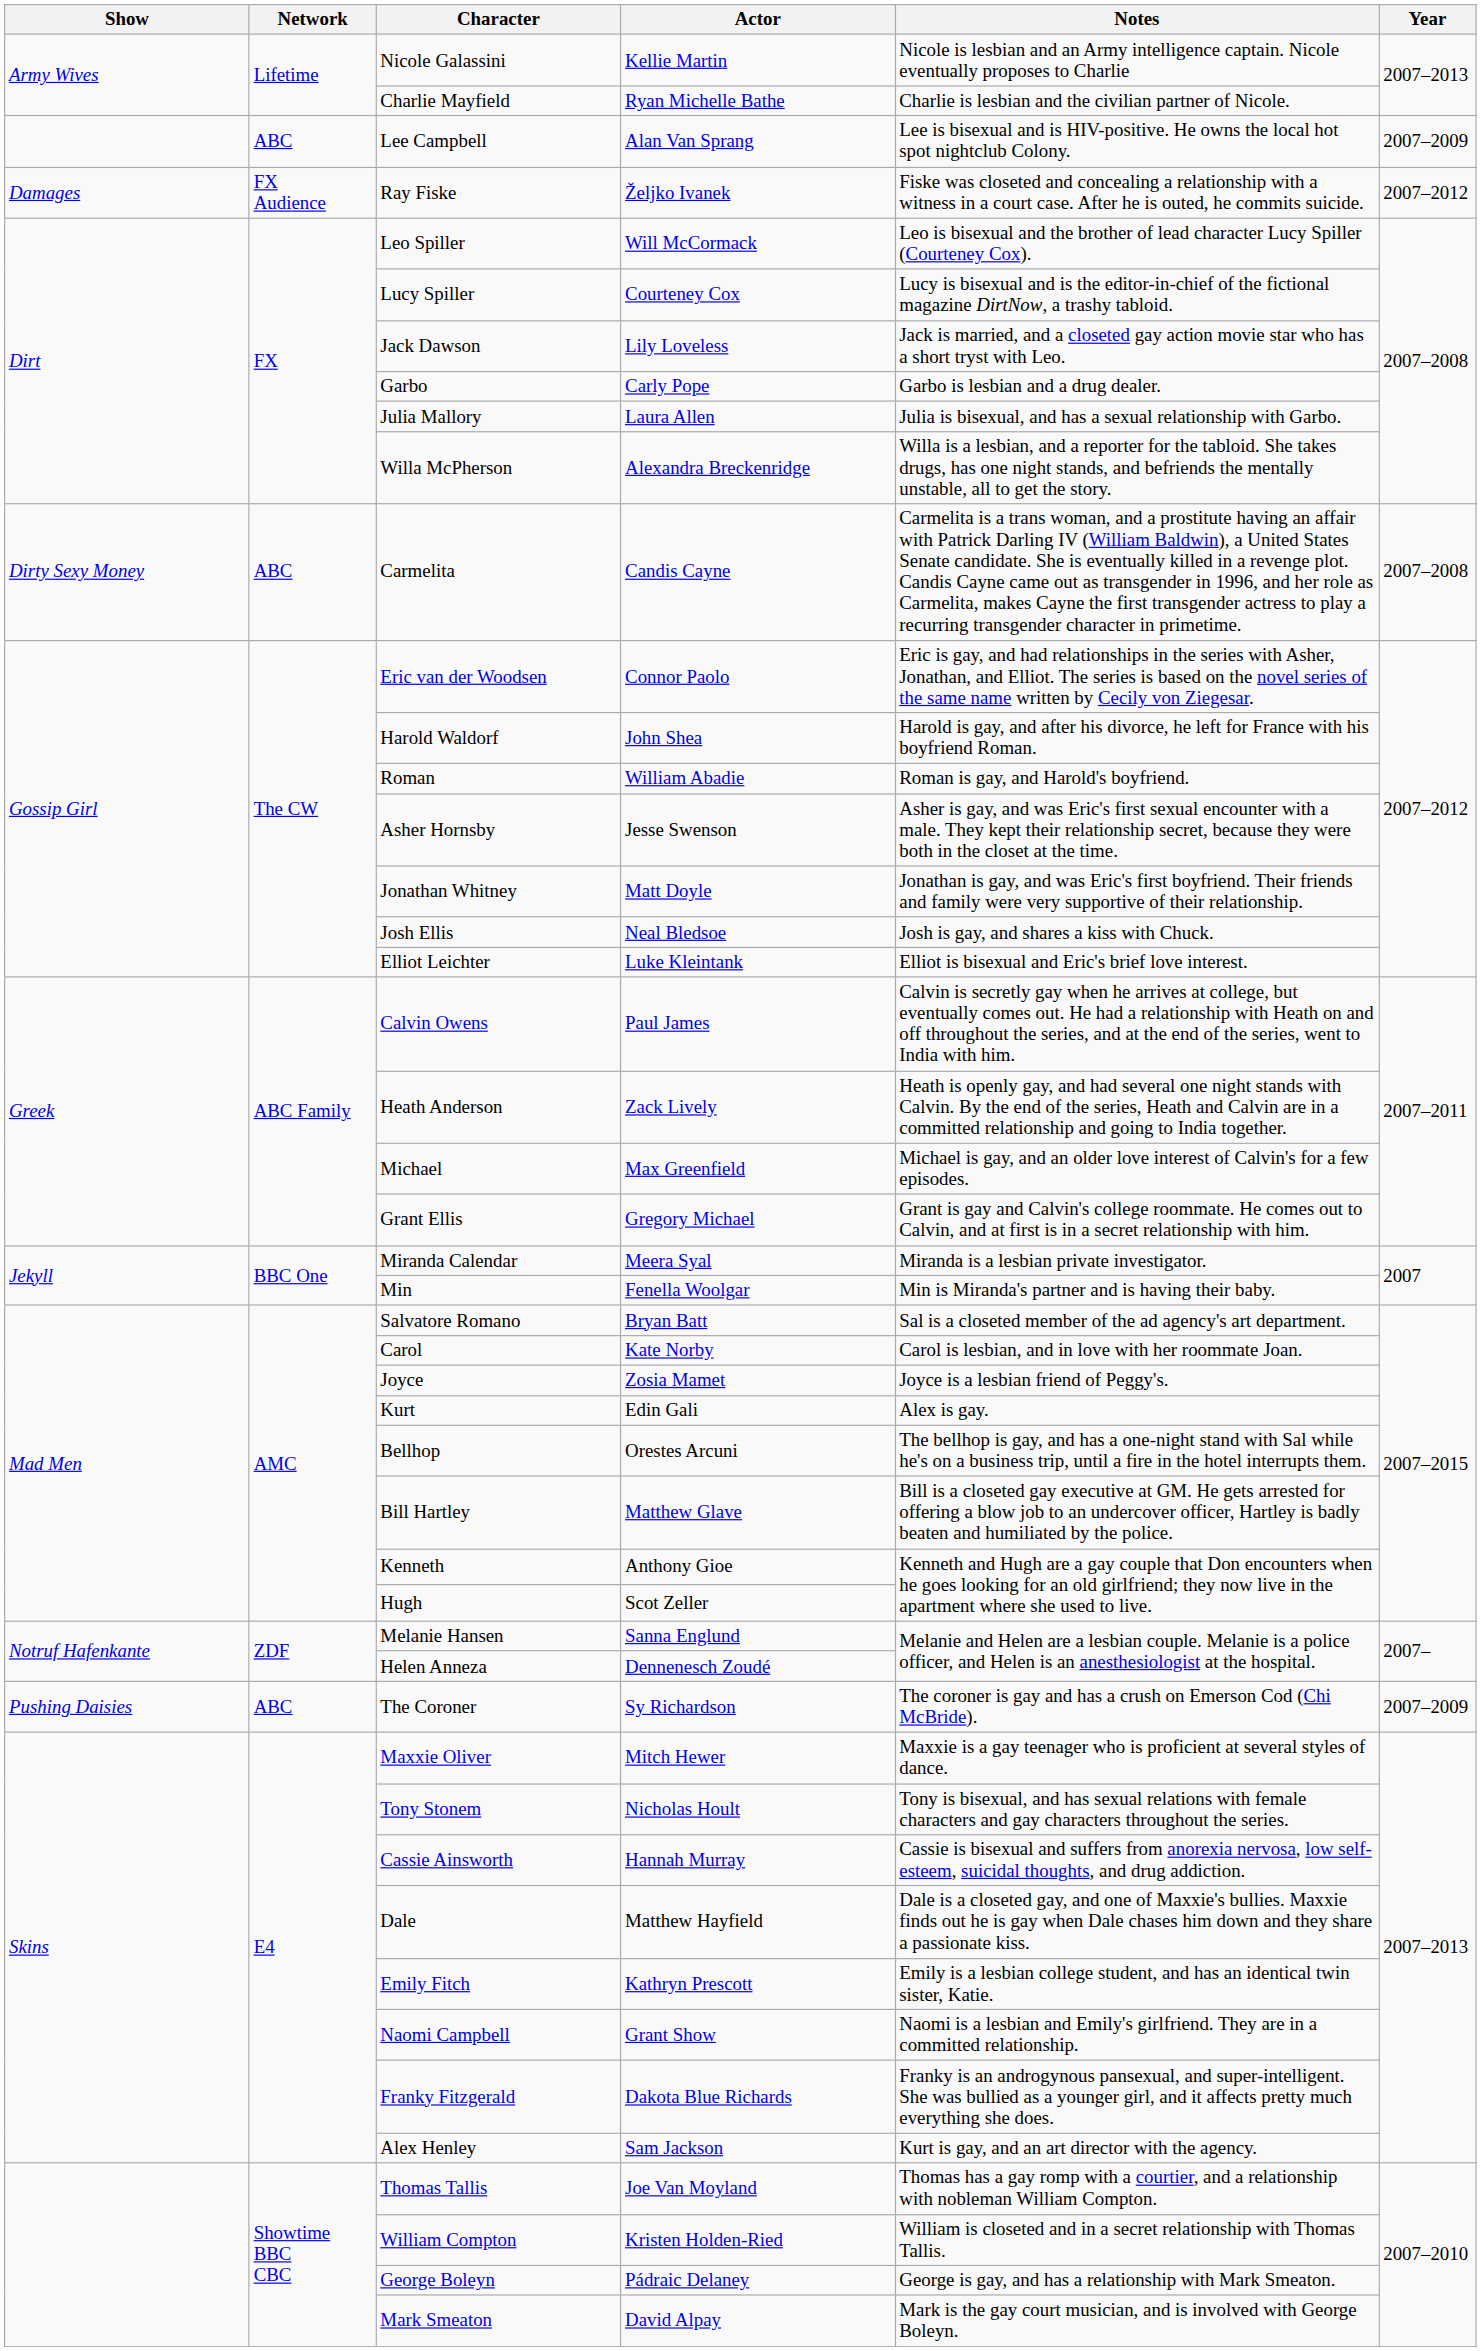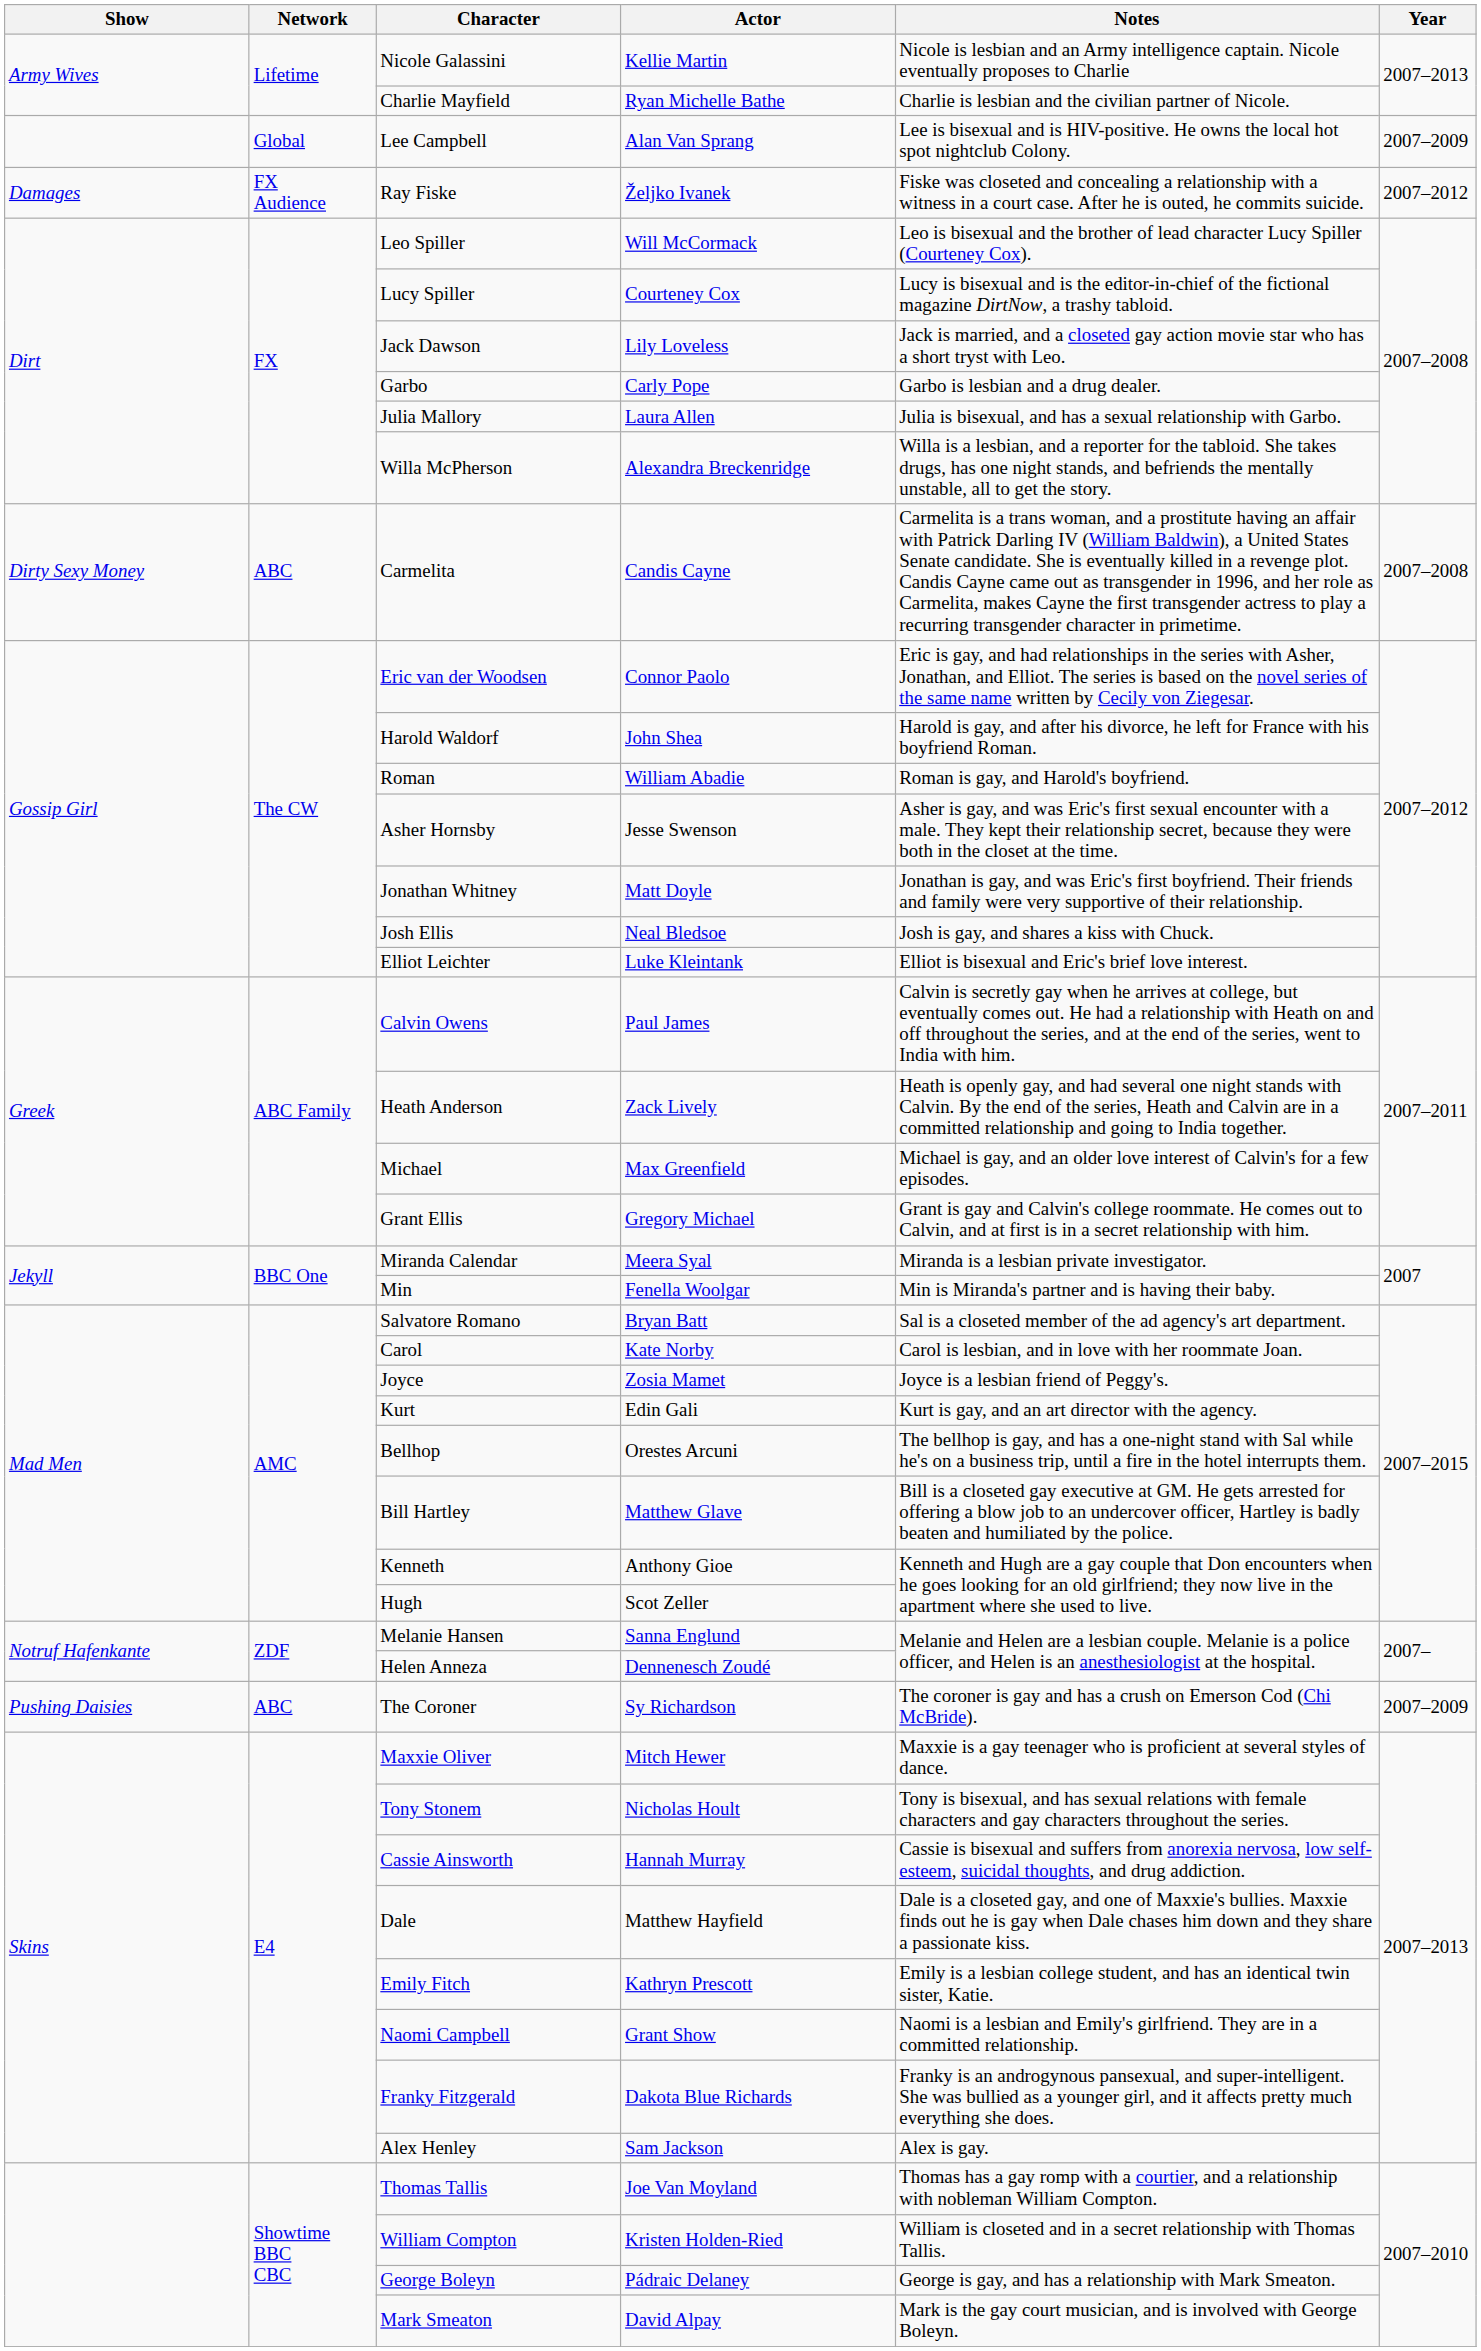Lee Campbell | Network: ABC -> Global
Kurt | Notes: Alex is gay. -> Kurt is gay, and an art director with the agency.
Alex Henley | Notes: Kurt is gay, and an art director with the agency. -> Alex is gay.
